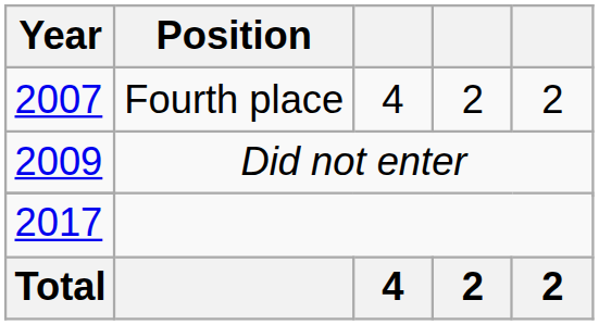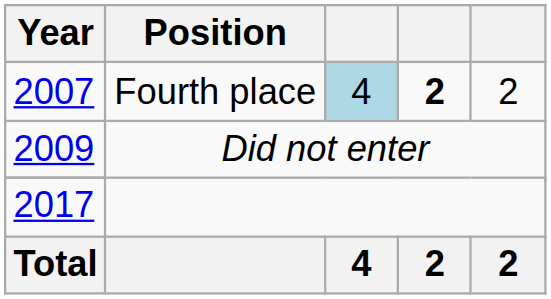Fourth place | column 3: no background -> lightblue background
Fourth place | column 4: normal -> bold
